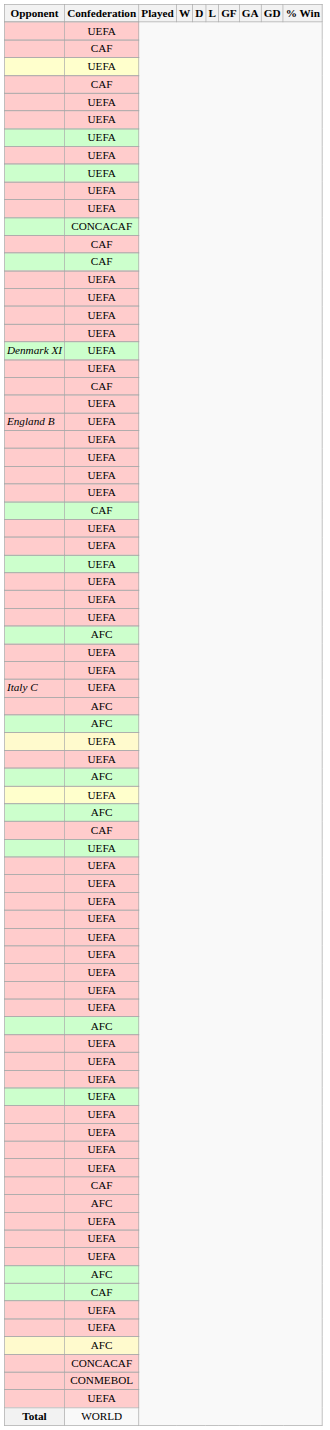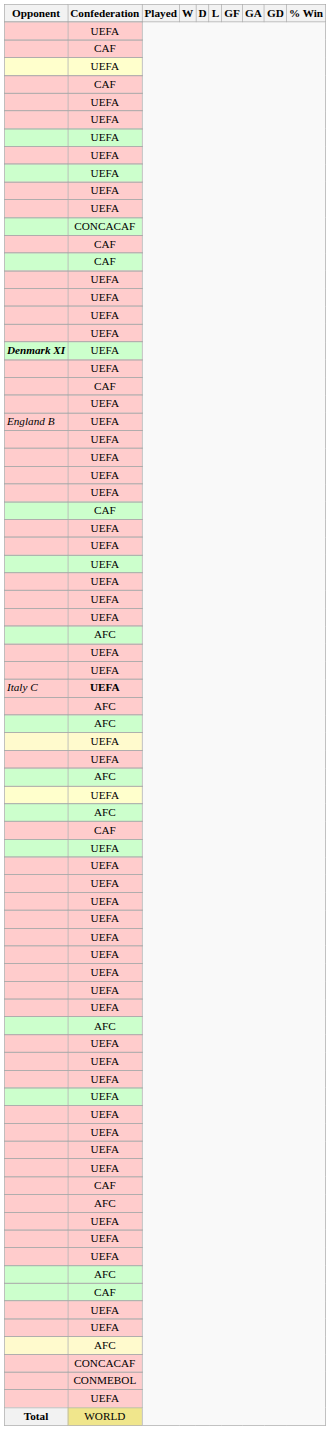Denmark XI / UEFA | Opponent: normal -> bold
Italy C / UEFA | Confederation: normal -> bold
WORLD | Confederation: no background -> khaki background
